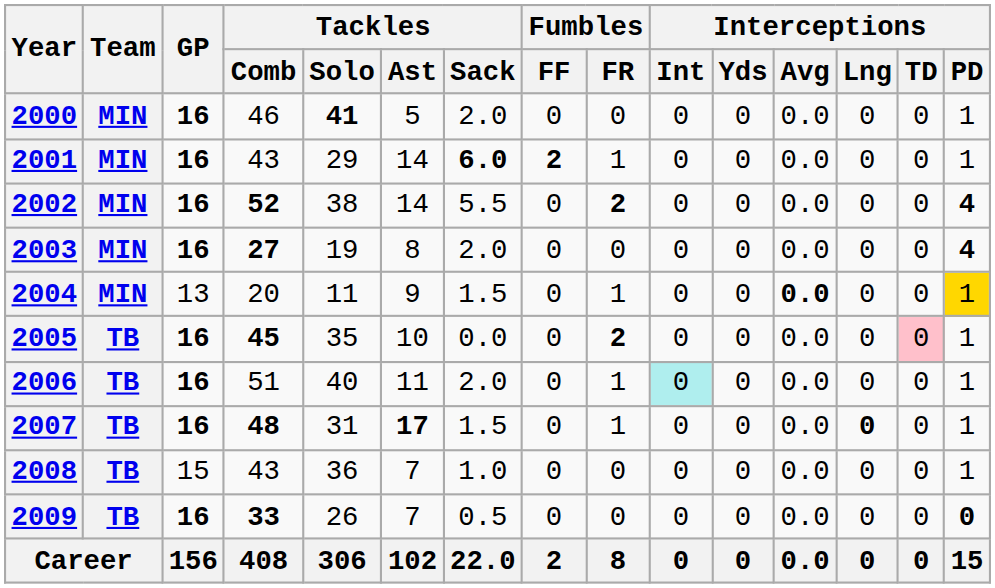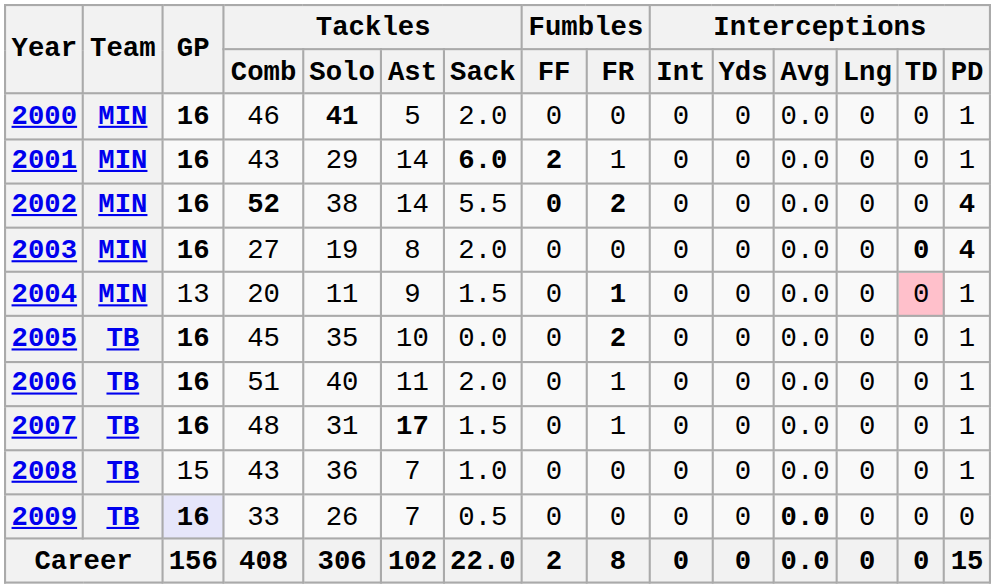2002 | Fumbles / FF: normal -> bold
2003 | Tackles / Comb: bold -> normal
2003 | Interceptions / TD: normal -> bold
2004 | Fumbles / FR: normal -> bold
2004 | Interceptions / Avg: bold -> normal
2004 | Interceptions / TD: no background -> pink background
2004 | Interceptions / PD: gold background -> no background
2005 | Tackles / Comb: bold -> normal
2005 | Interceptions / TD: pink background -> no background
2006 | Interceptions / Int: paleturquoise background -> no background
2007 | Tackles / Comb: bold -> normal
2007 | Interceptions / Lng: bold -> normal
2009 | GP: no background -> lavender background
2009 | Tackles / Comb: bold -> normal
2009 | Interceptions / Avg: normal -> bold
2009 | Interceptions / PD: bold -> normal
